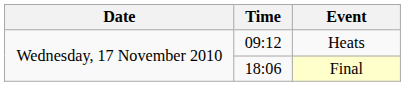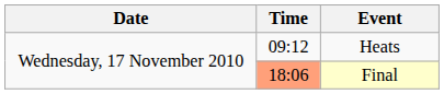Final | Time: no background -> lightsalmon background
